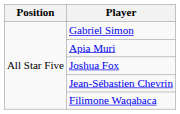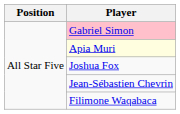row 2 | Player: no background -> pink background
row 3 | Player: no background -> lightyellow background
